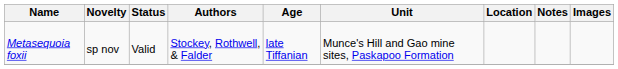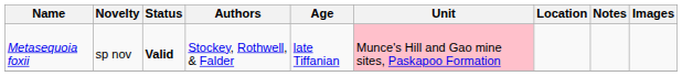Metasequoia foxii | Status: normal -> bold
Metasequoia foxii | Unit: no background -> pink background
